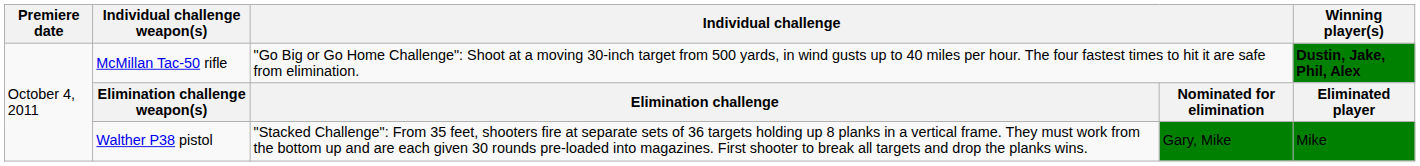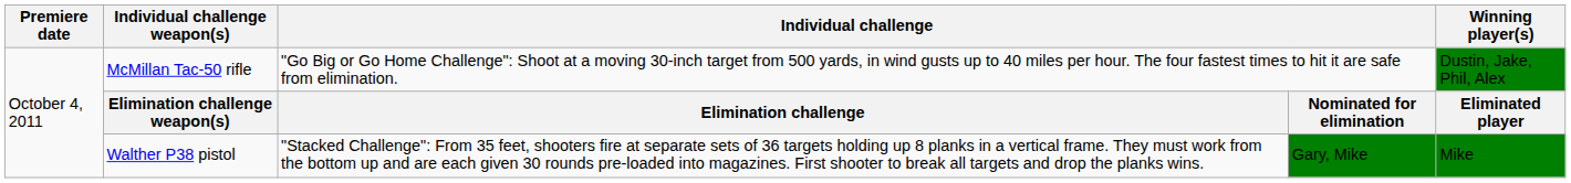McMillan Tac-50 rifle | Winning player(s): bold -> normal
